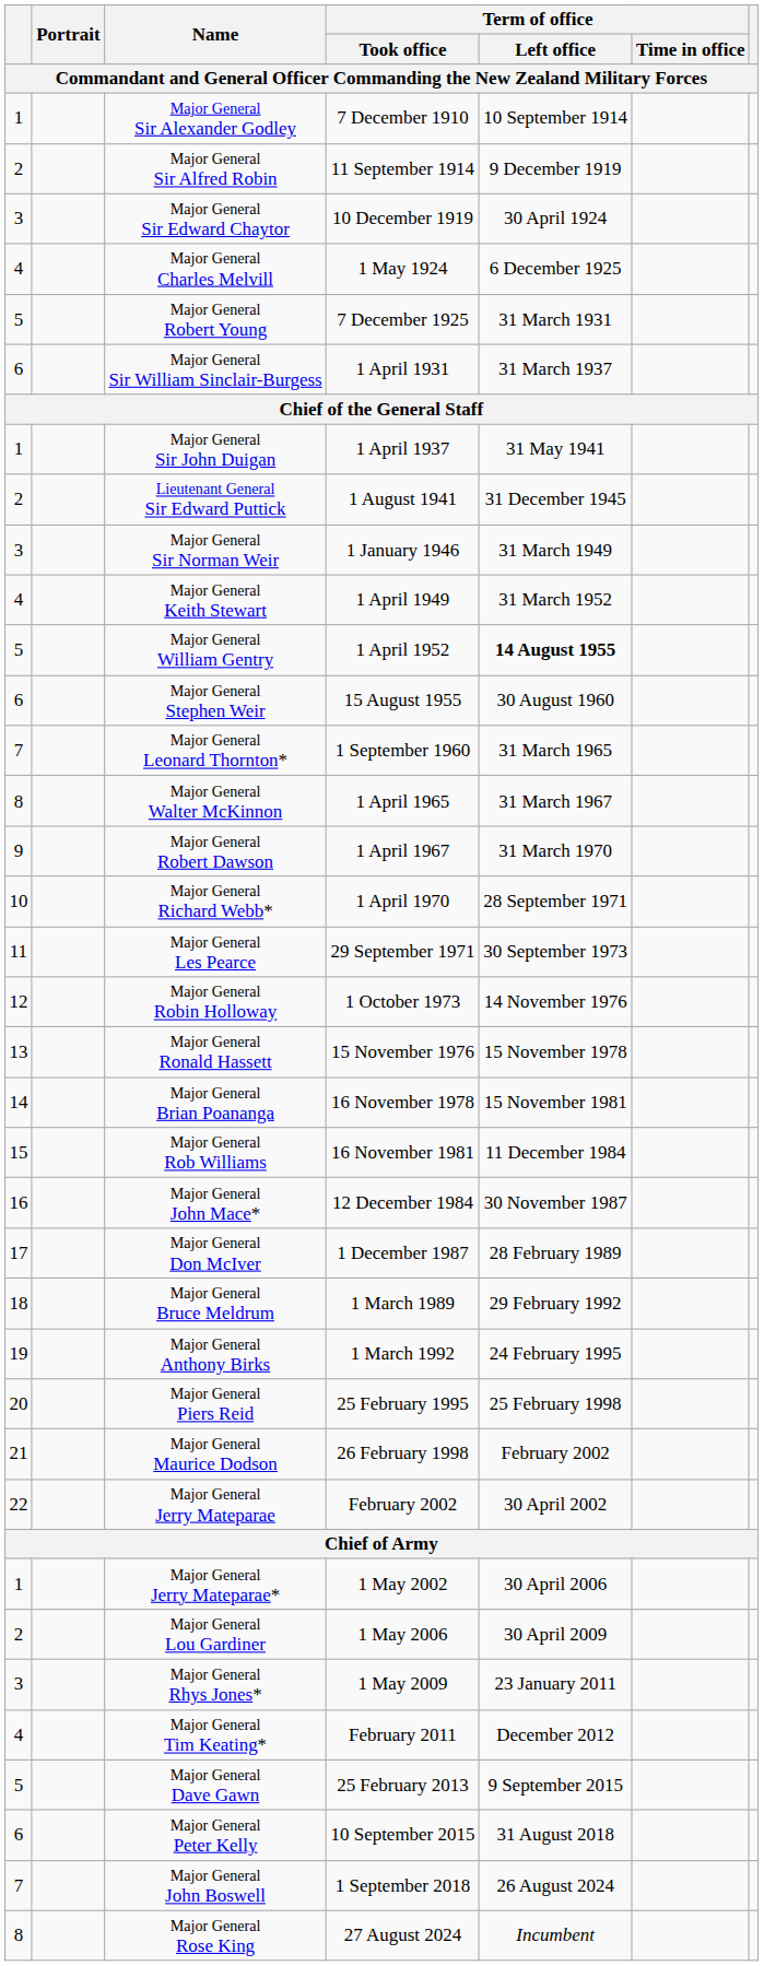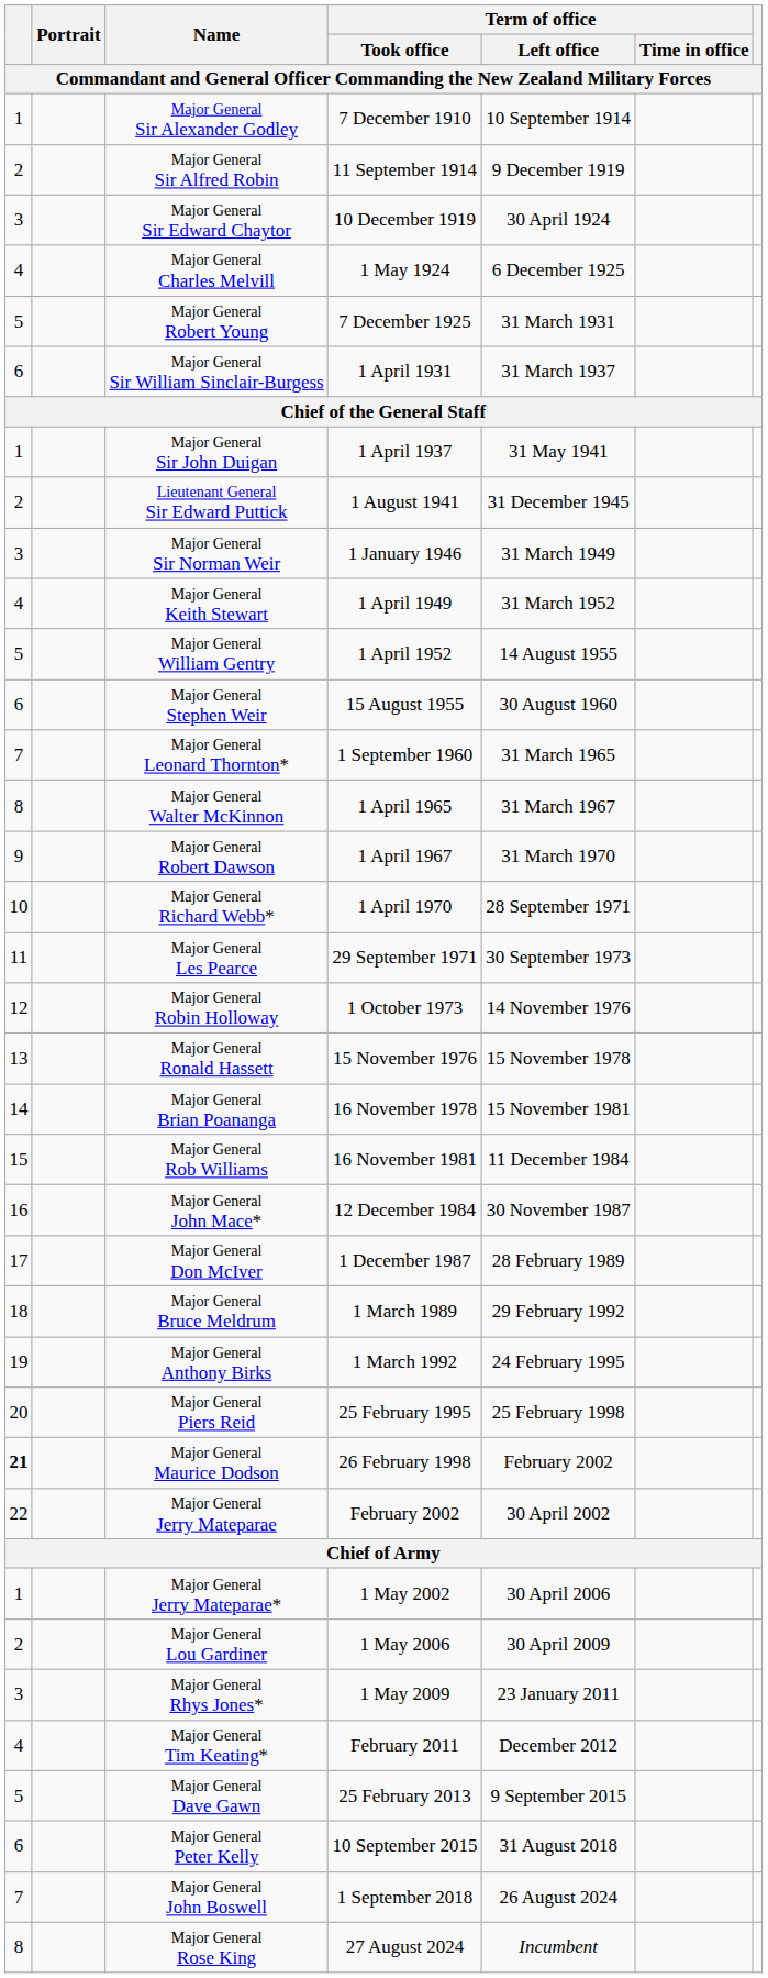Major General William Gentry | Term of office / Left office: bold -> normal
Major General Maurice Dodson | column 1: normal -> bold
